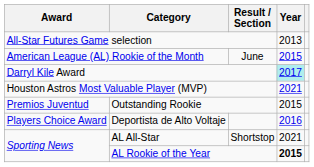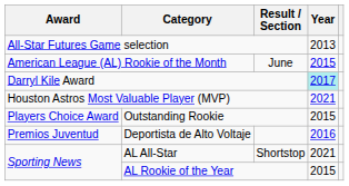Outstanding Rookie | Award: Premios Juventud -> Players Choice Award
Deportista de Alto Voltaje | Award: Players Choice Award -> Premios Juventud
AL Rookie of the Year | Year: bold -> normal
